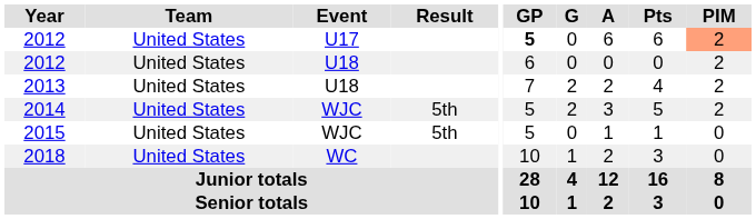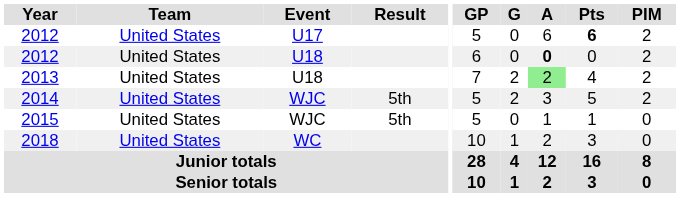2012 / U17 | GP: bold -> normal
2012 / U17 | Pts: normal -> bold
2012 / U17 | PIM: lightsalmon background -> no background
2012 / U18 | A: normal -> bold
2013 | A: no background -> lightgreen background
